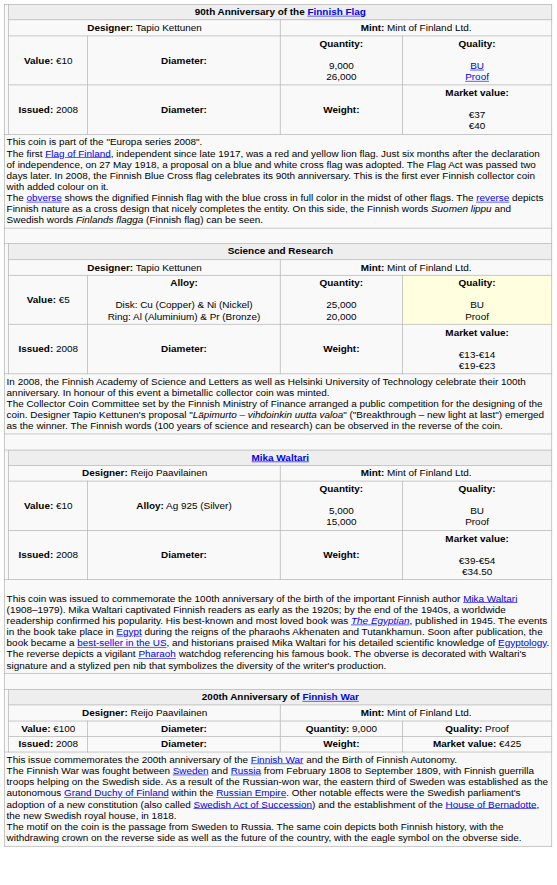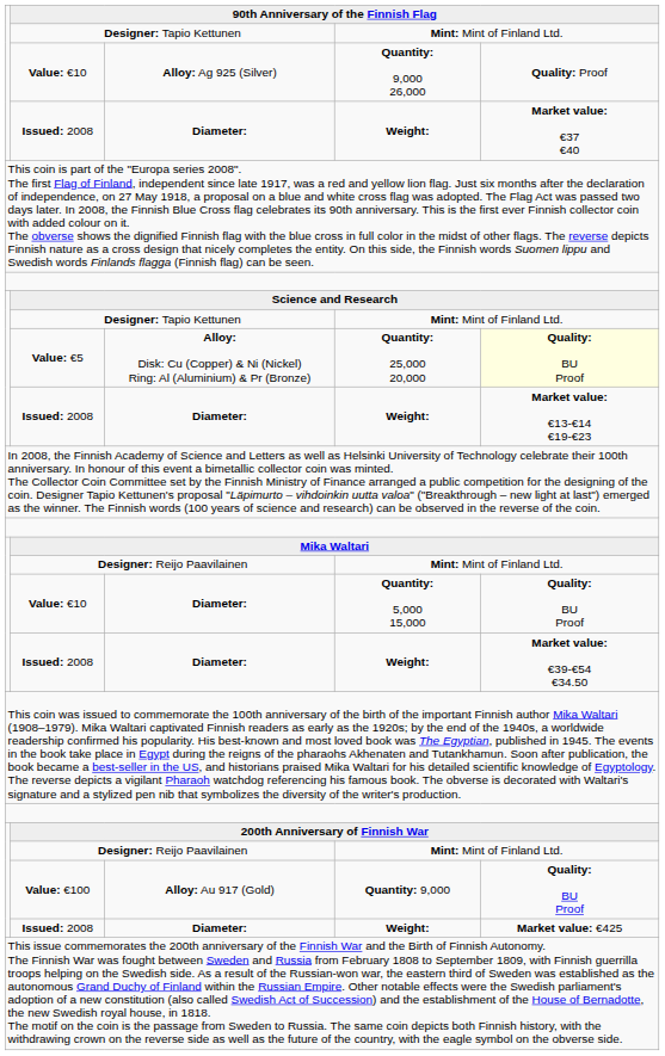Value: €10 / Quantity: 9,000 26,000 | column 3: Diameter: -> Alloy: Ag 925 (Silver)
Value: €10 / Quantity: 9,000 26,000 | column 5: Quality: BU Proof -> Quality: Proof
Value: €10 / Quantity: 5,000 15,000 | column 3: Alloy: Ag 925 (Silver) -> Diameter:
Value: €100 | column 3: Diameter: -> Alloy: Au 917 (Gold)
Value: €100 | column 5: Quality: Proof -> Quality: BU Proof
